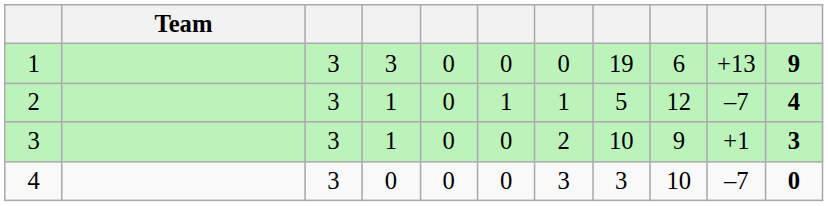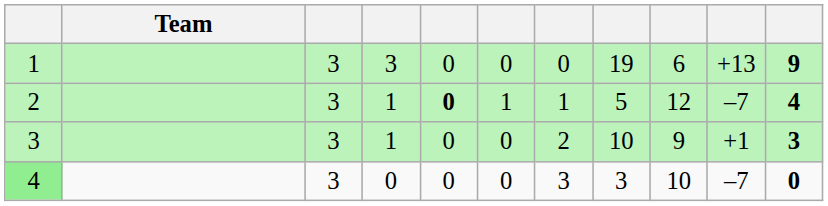row 3 | column 5: normal -> bold
row 5 | column 1: no background -> lightgreen background
